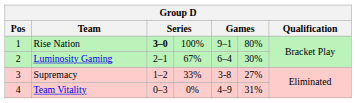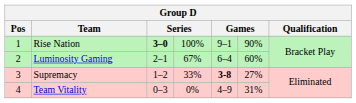Rise Nation | column 6: 80% -> 90%
Luminosity Gaming | column 6: 30% -> 60%
Supremacy | column 5: normal -> bold
